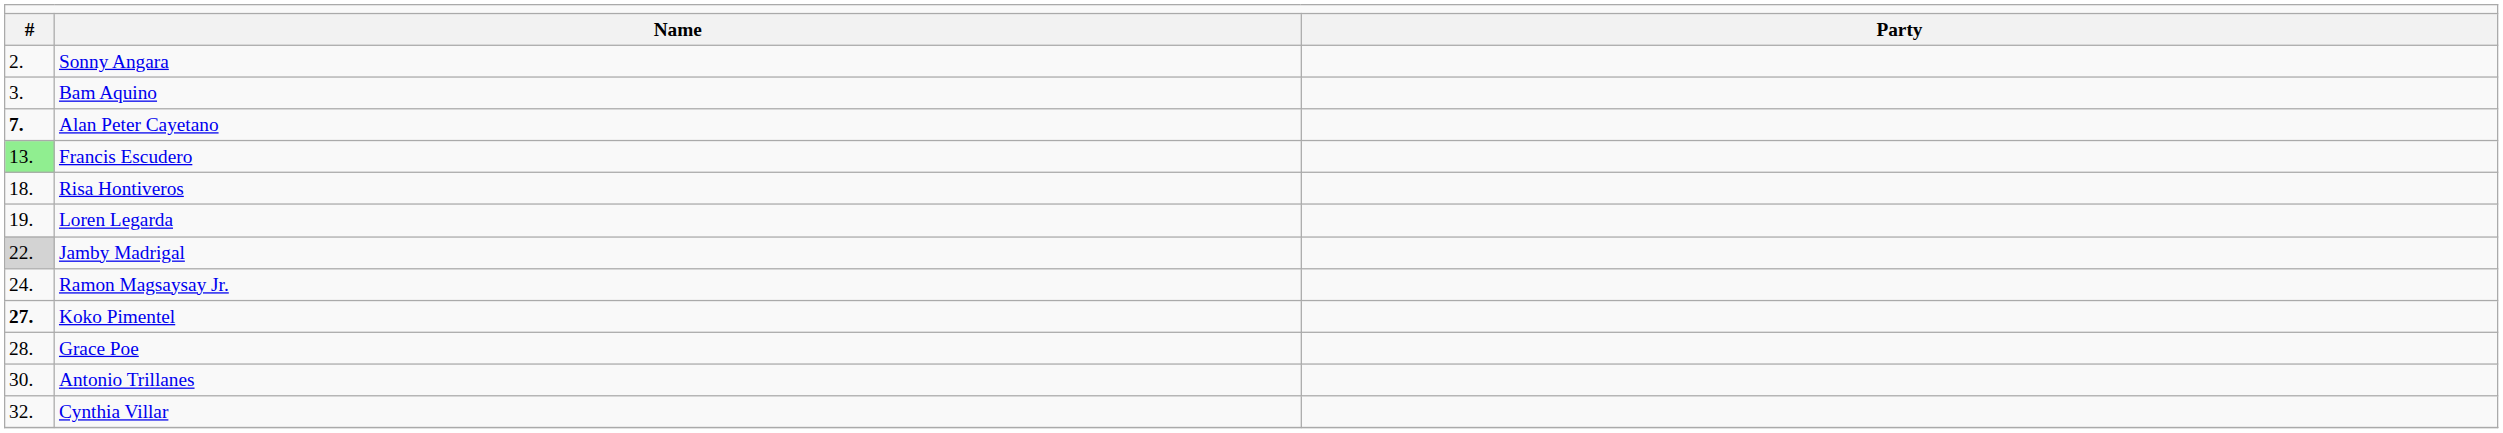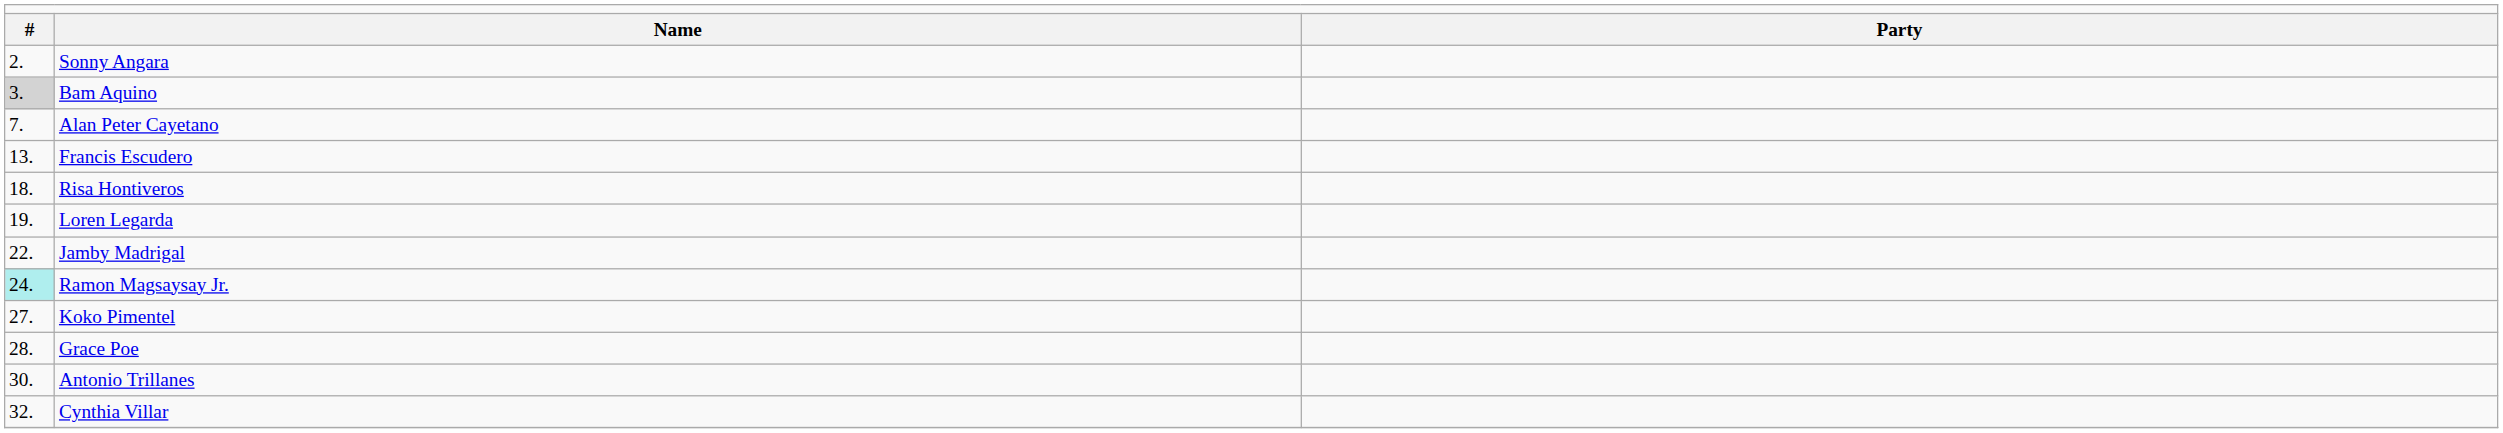Bam Aquino | column 1: no background -> lightgrey background
Alan Peter Cayetano | column 1: bold -> normal
Francis Escudero | column 1: lightgreen background -> no background
Jamby Madrigal | column 1: lightgrey background -> no background
Ramon Magsaysay Jr. | column 1: no background -> paleturquoise background
Koko Pimentel | column 1: bold -> normal
